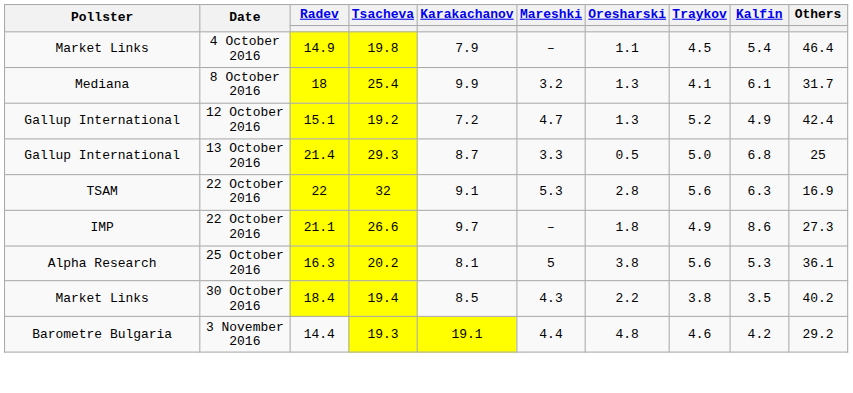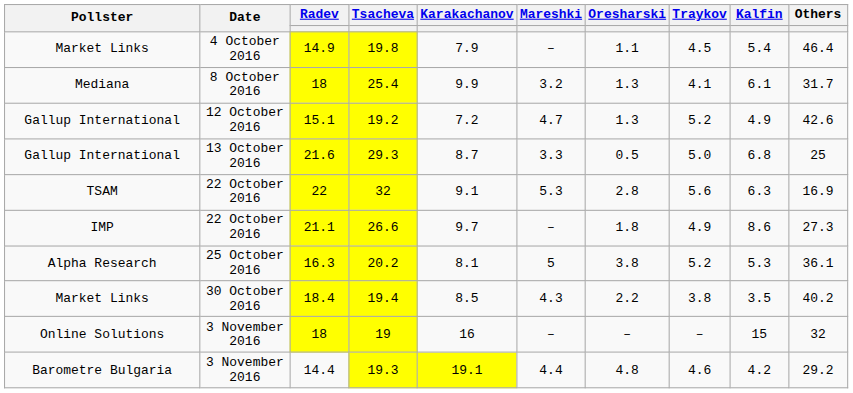19.2 | Others: 42.4 -> 42.6
29.3 | Radev: 21.4 -> 21.6
20.2 | Traykov: 5.6 -> 5.2
+ row: Online Solutions | 3 November 2016 | 18 | 19 | 16 | – | – | – | 15 | 32
